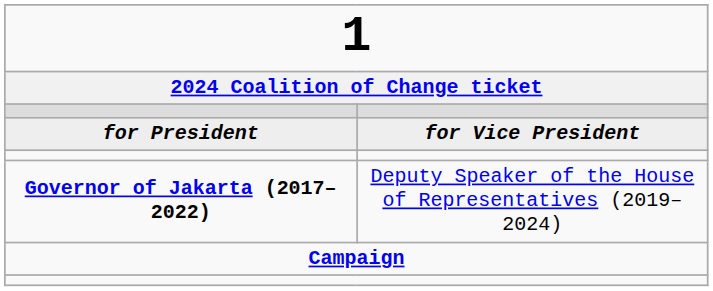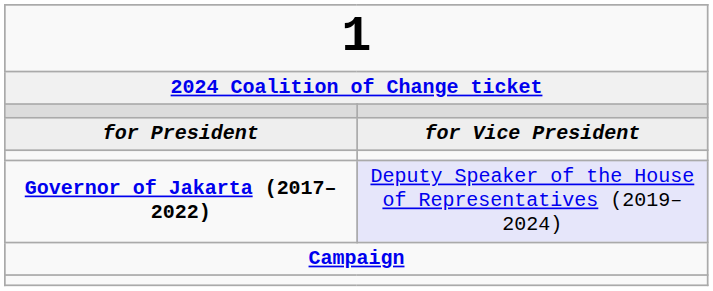row 6 | column 2: no background -> lavender background
